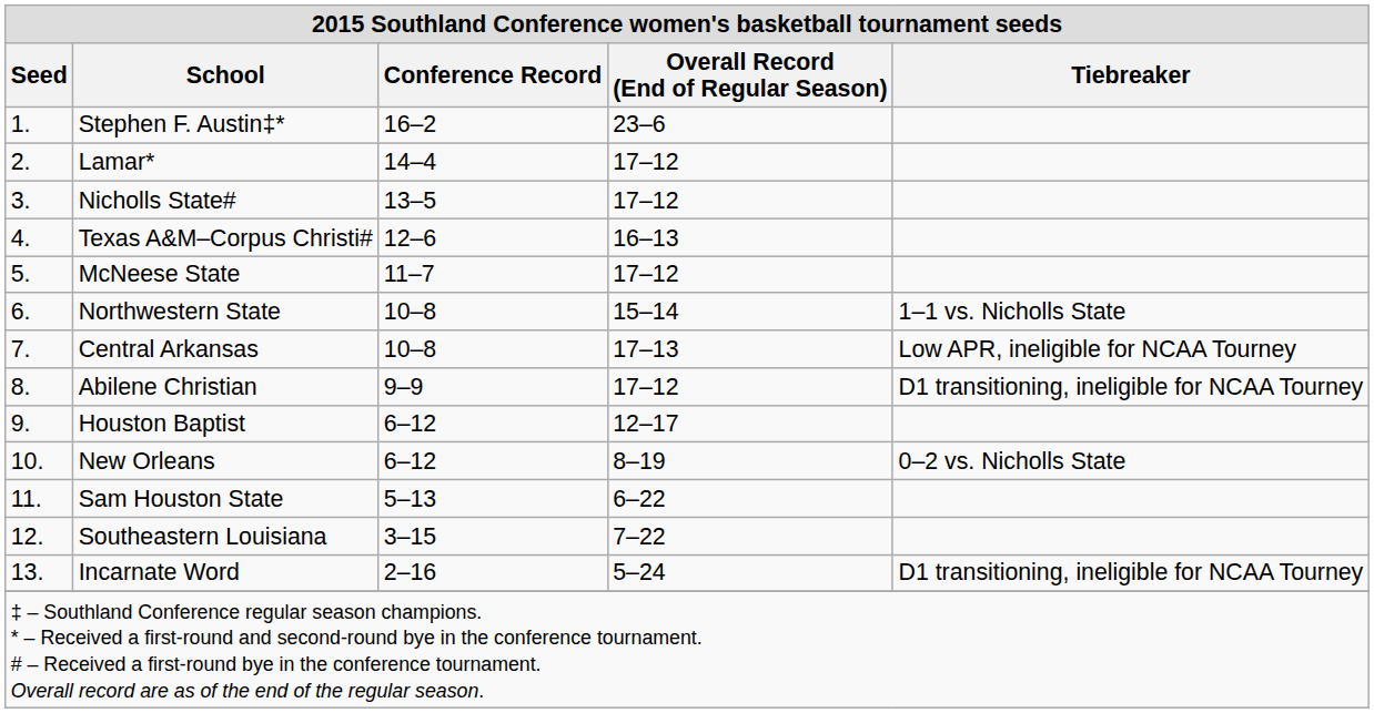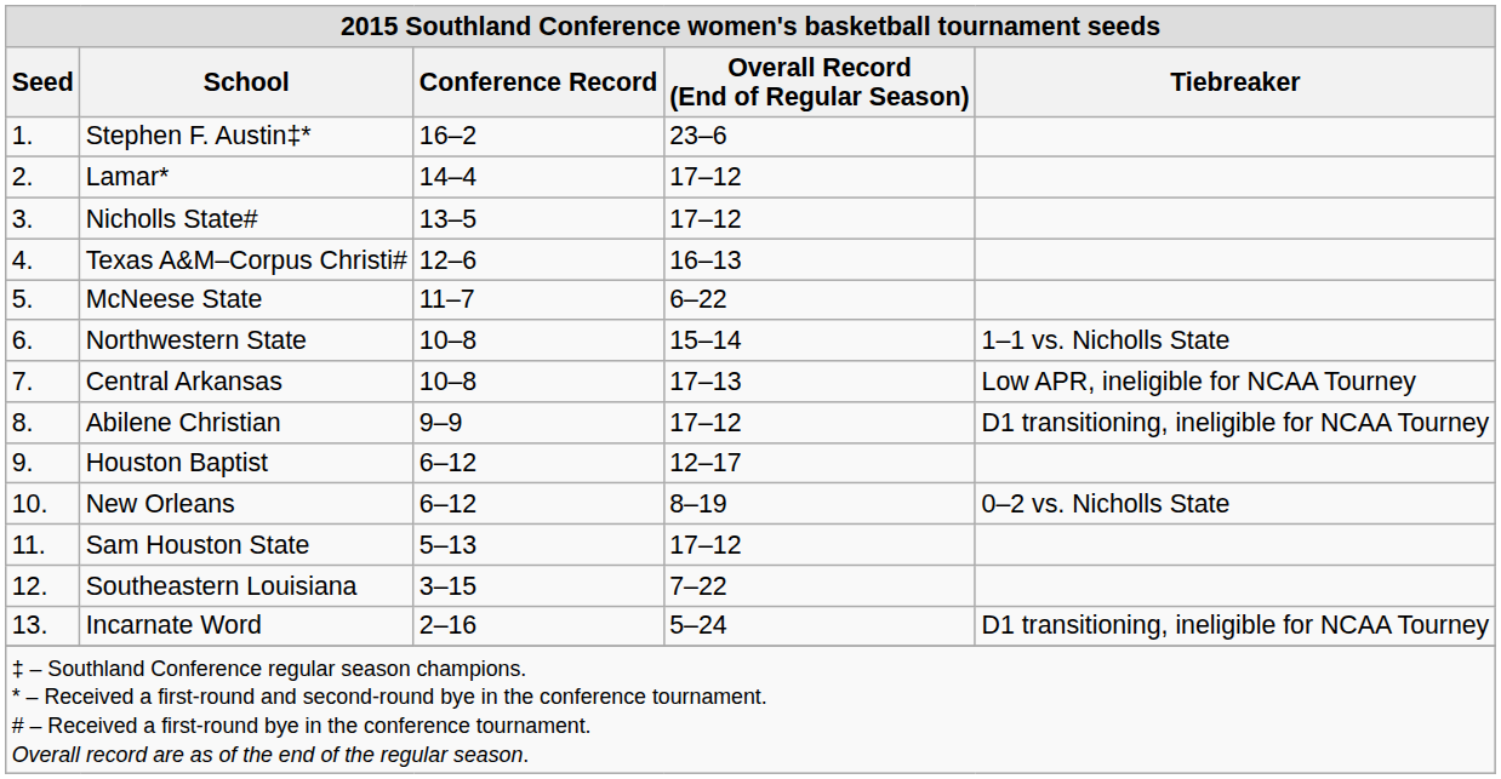McNeese State | Overall Record (End of Regular Season): 17–12 -> 6–22
Sam Houston State | Overall Record (End of Regular Season): 6–22 -> 17–12
